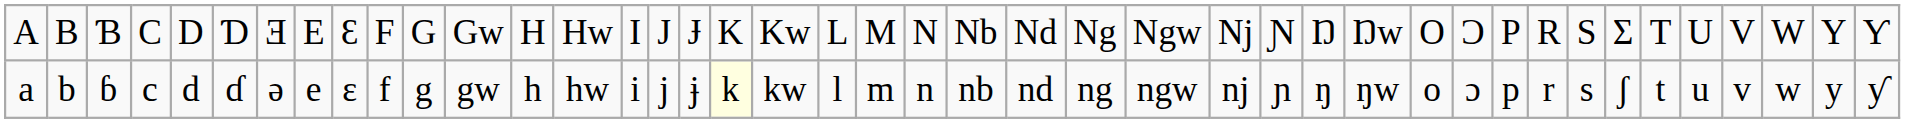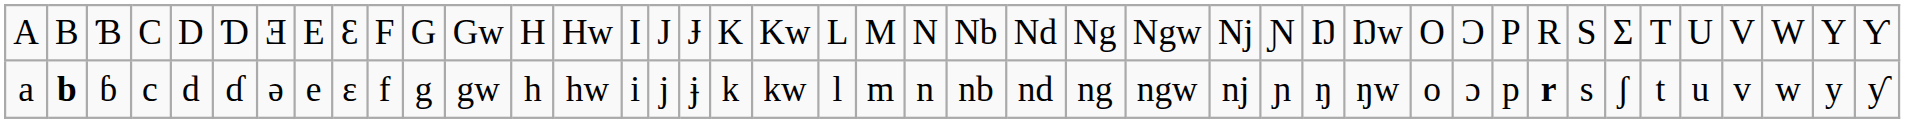a | column 2: normal -> bold
a | column 18: lightyellow background -> no background
a | column 34: normal -> bold
